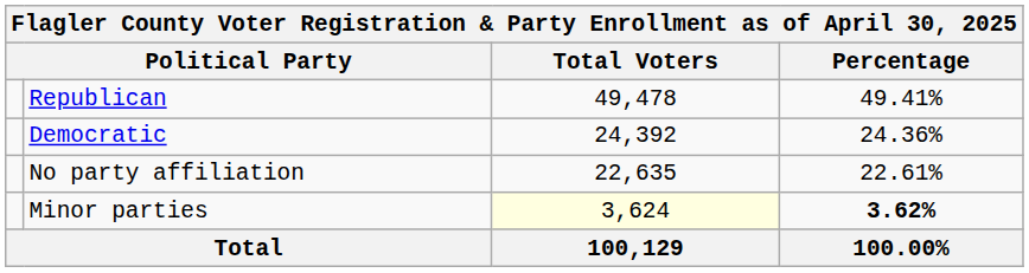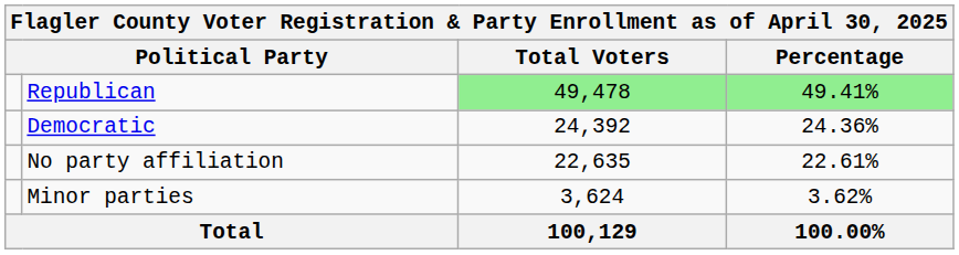Republican | Total Voters: no background -> lightgreen background
Republican | Percentage: no background -> lightgreen background
Minor parties | Total Voters: lightyellow background -> no background
Minor parties | Percentage: bold -> normal
